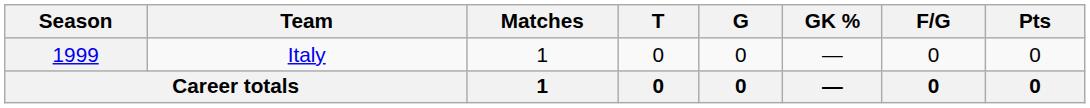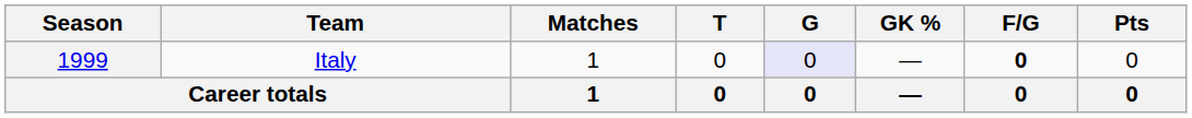1999 | G: no background -> lavender background
1999 | F/G: normal -> bold
